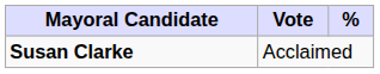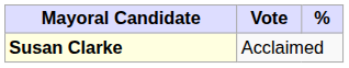Susan Clarke | Mayoral Candidate: no background -> lightyellow background
